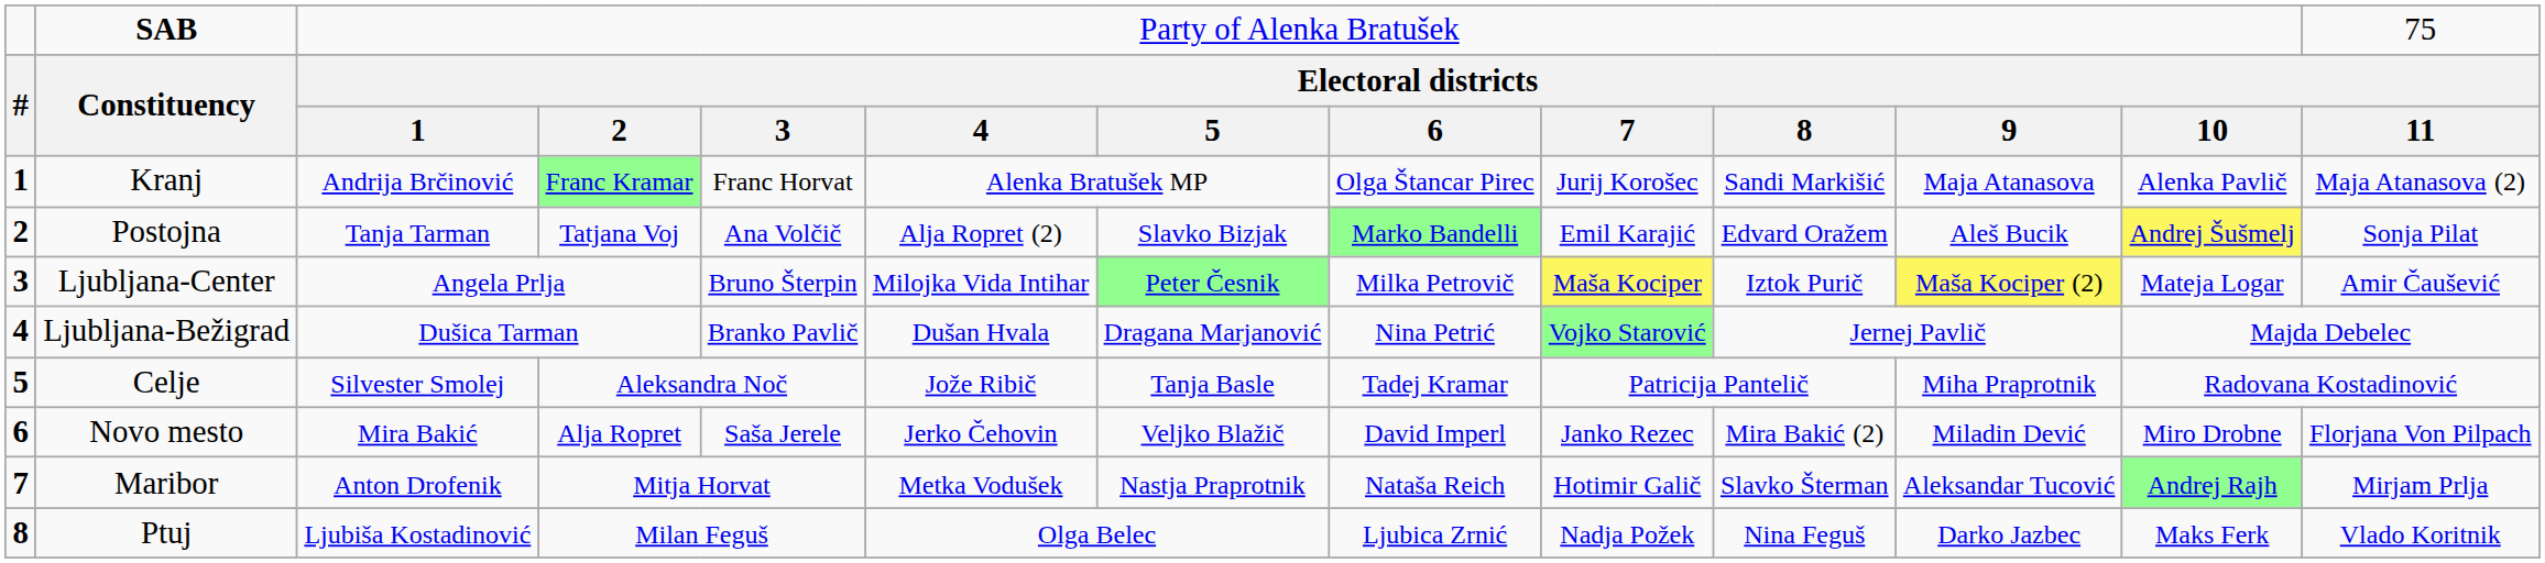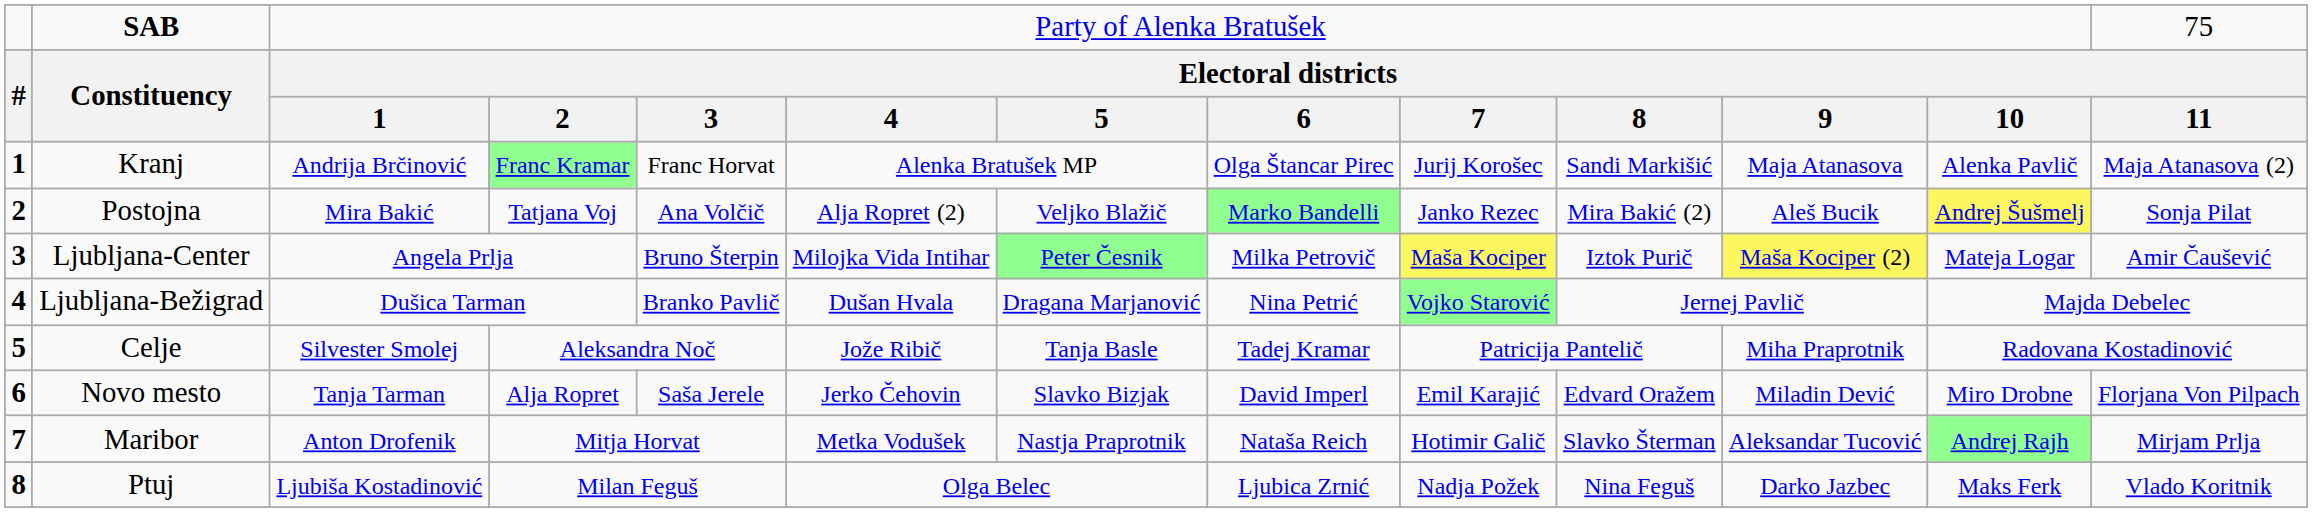Postojna | column 3: Tanja Tarman -> Mira Bakić
Postojna | column 7: Slavko Bizjak -> Veljko Blažič
Postojna | column 9: Emil Karajić -> Janko Rezec
Postojna | column 10: Edvard Oražem -> Mira Bakić (2)
Novo mesto | column 3: Mira Bakić -> Tanja Tarman
Novo mesto | column 7: Veljko Blažič -> Slavko Bizjak
Novo mesto | column 9: Janko Rezec -> Emil Karajić
Novo mesto | column 10: Mira Bakić (2) -> Edvard Oražem
